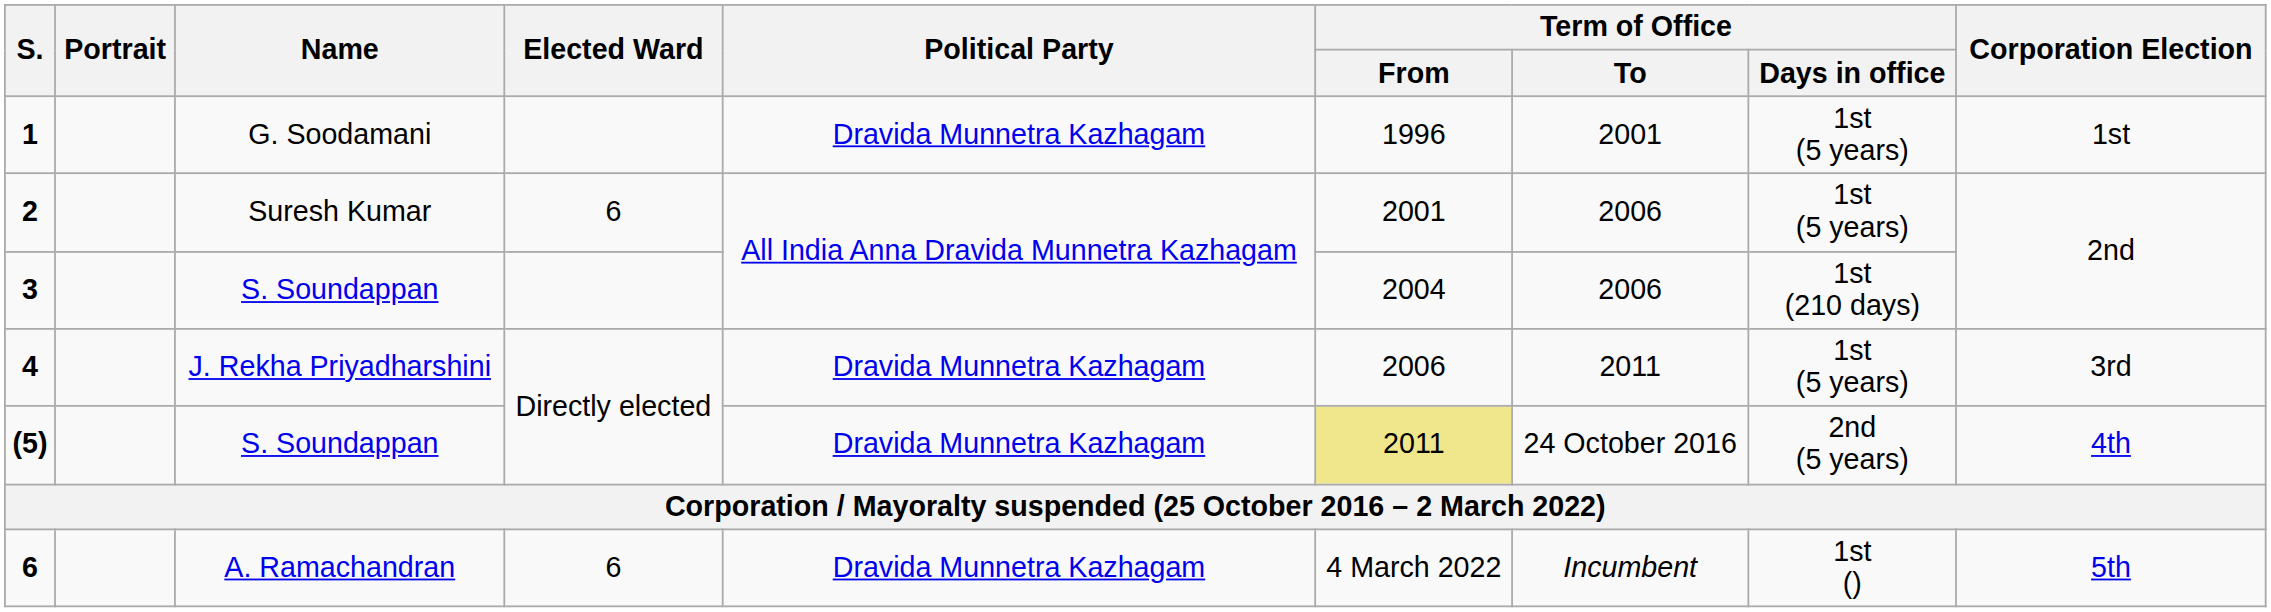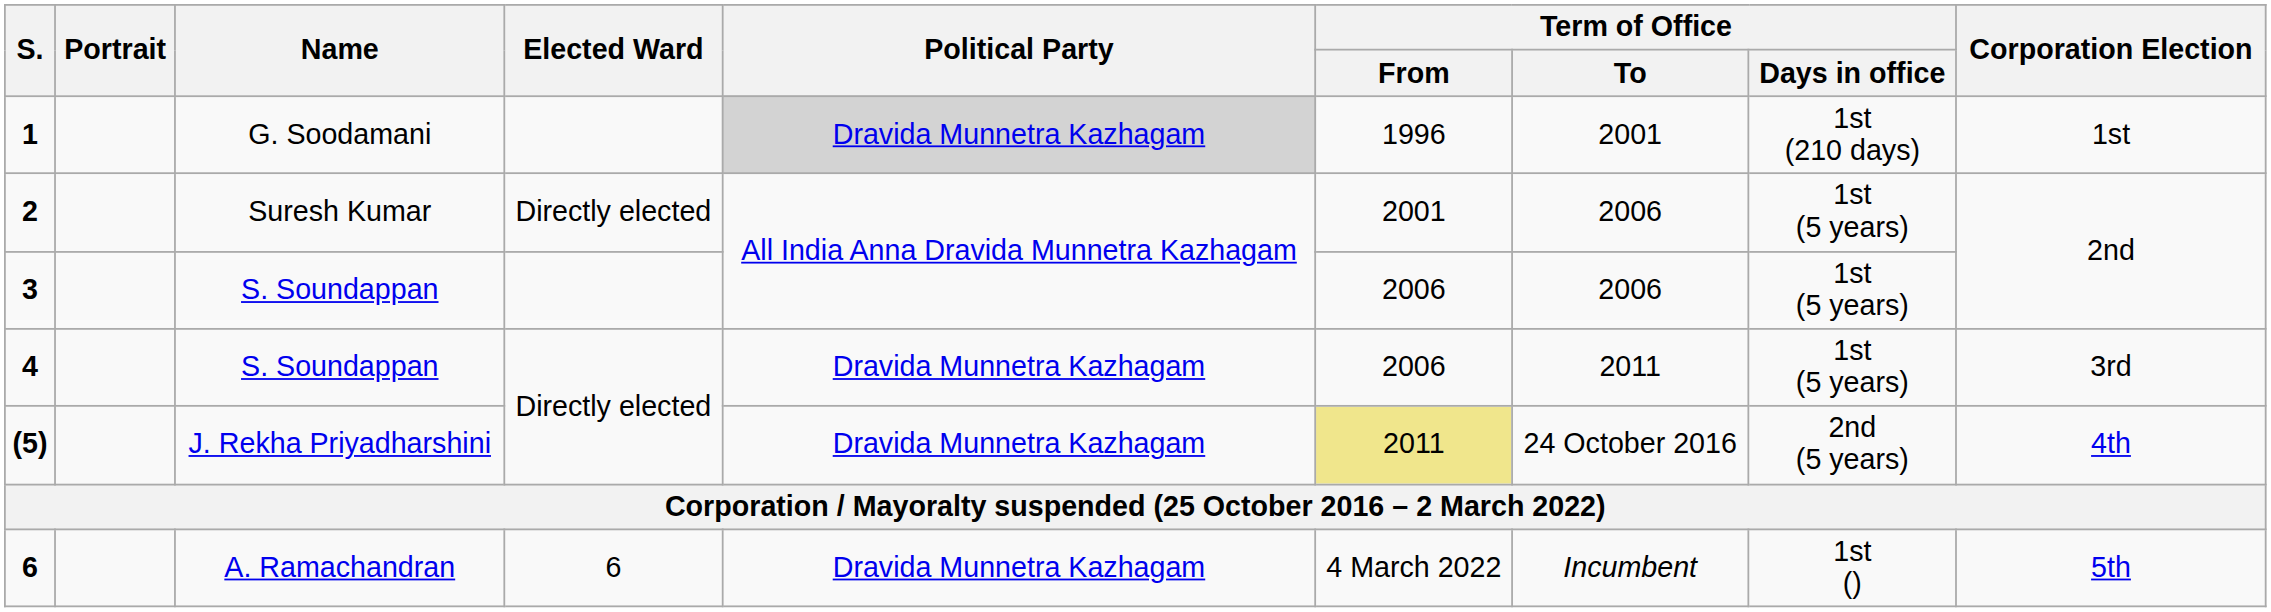1 | Political Party: no background -> lightgrey background
1 | Term of Office / Days in office: 1st (5 years) -> 1st (210 days)
2 | Elected Ward: 6 -> Directly elected
3 | Term of Office / From: 2004 -> 2006
3 | Term of Office / Days in office: 1st (210 days) -> 1st (5 years)
4 | Name: J. Rekha Priyadharshini -> S. Soundappan
(5) | Name: S. Soundappan -> J. Rekha Priyadharshini
